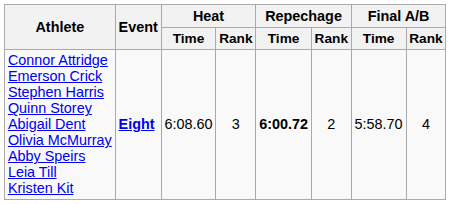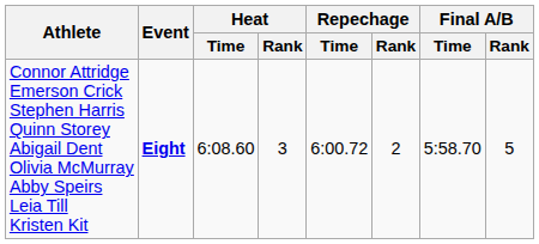row 3 | Repechage / Time: bold -> normal
row 3 | Final A/B / Rank: 4 -> 5
